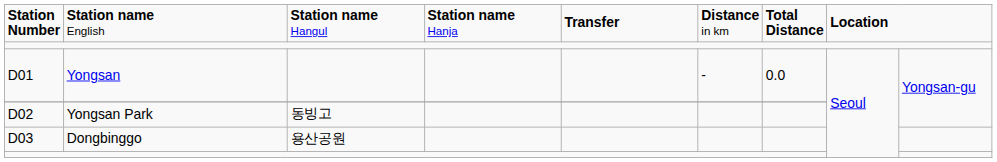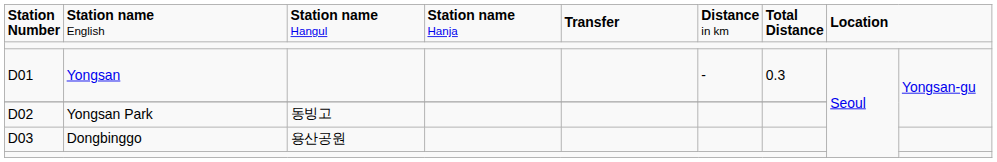D01 | column 7: 0.0 -> 0.3
